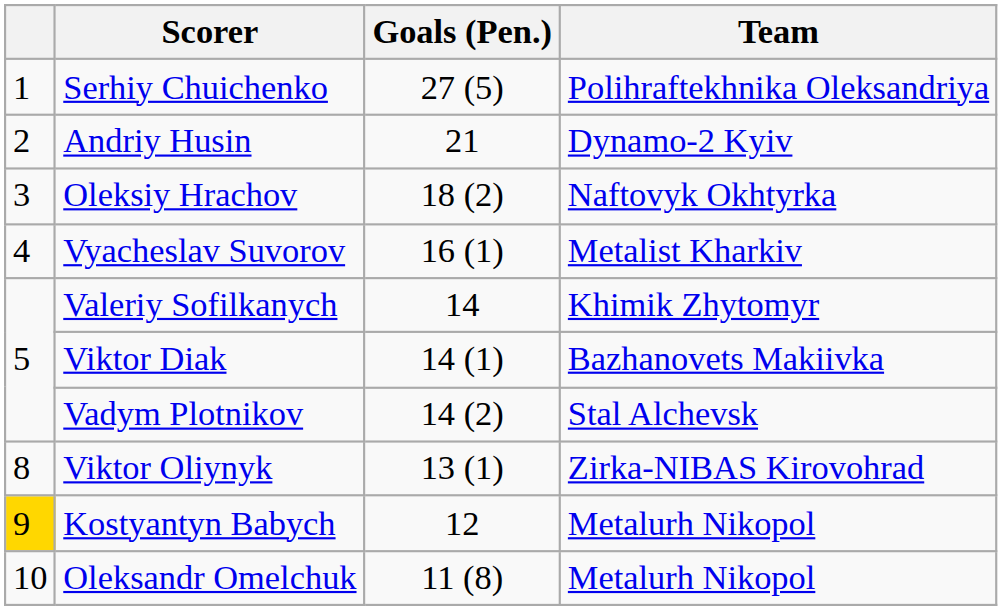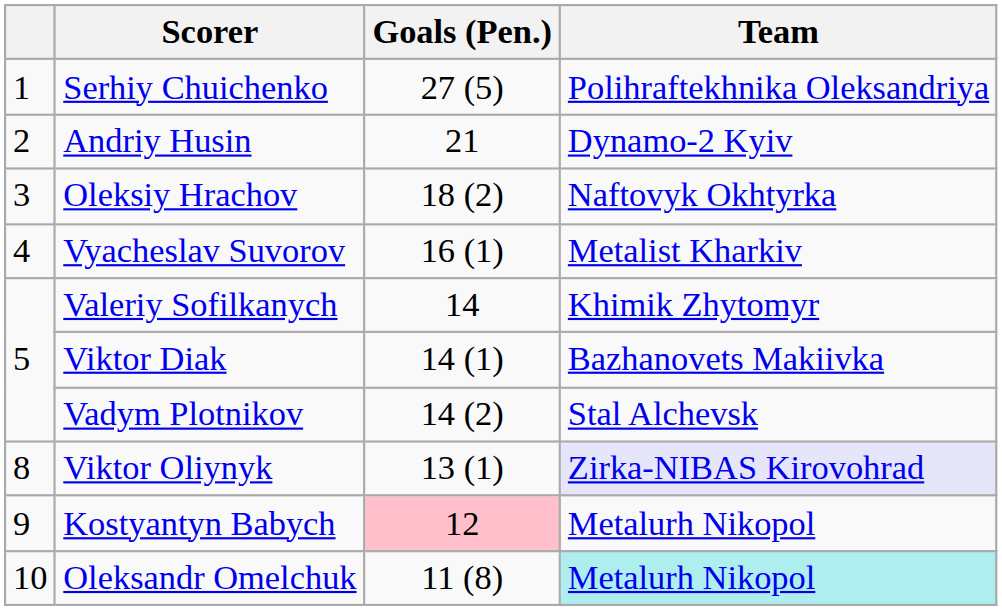Viktor Oliynyk | Team: no background -> lavender background
Kostyantyn Babych | column 1: gold background -> no background
Kostyantyn Babych | Goals (Pen.): no background -> pink background
Oleksandr Omelchuk | Team: no background -> paleturquoise background
